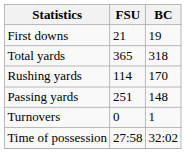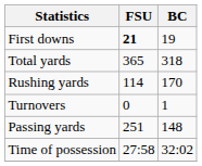First downs | FSU: normal -> bold
rows swapped: Passing yards <-> Turnovers
